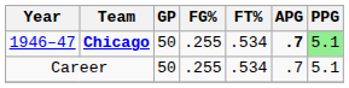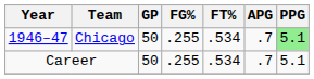1946–47 | Team: bold -> normal
1946–47 | APG: bold -> normal
